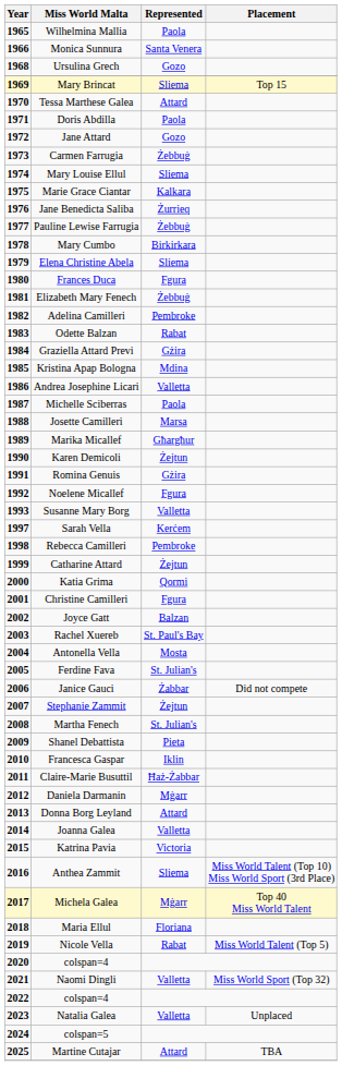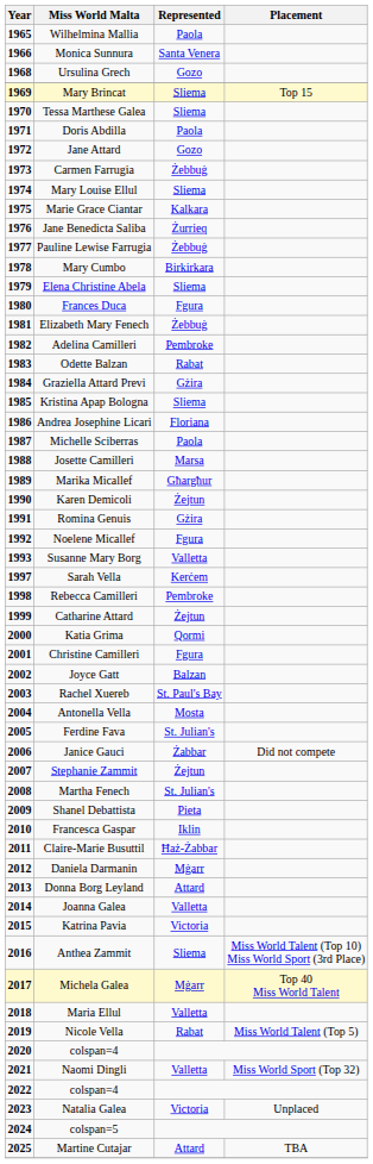Tessa Marthese Galea | Represented: Attard -> Sliema
Kristina Apap Bologna | Represented: Mdina -> Sliema
Andrea Josephine Licari | Represented: Valletta -> Floriana
Maria Ellul | Represented: Floriana -> Valletta
Natalia Galea | Represented: Valletta -> Victoria
